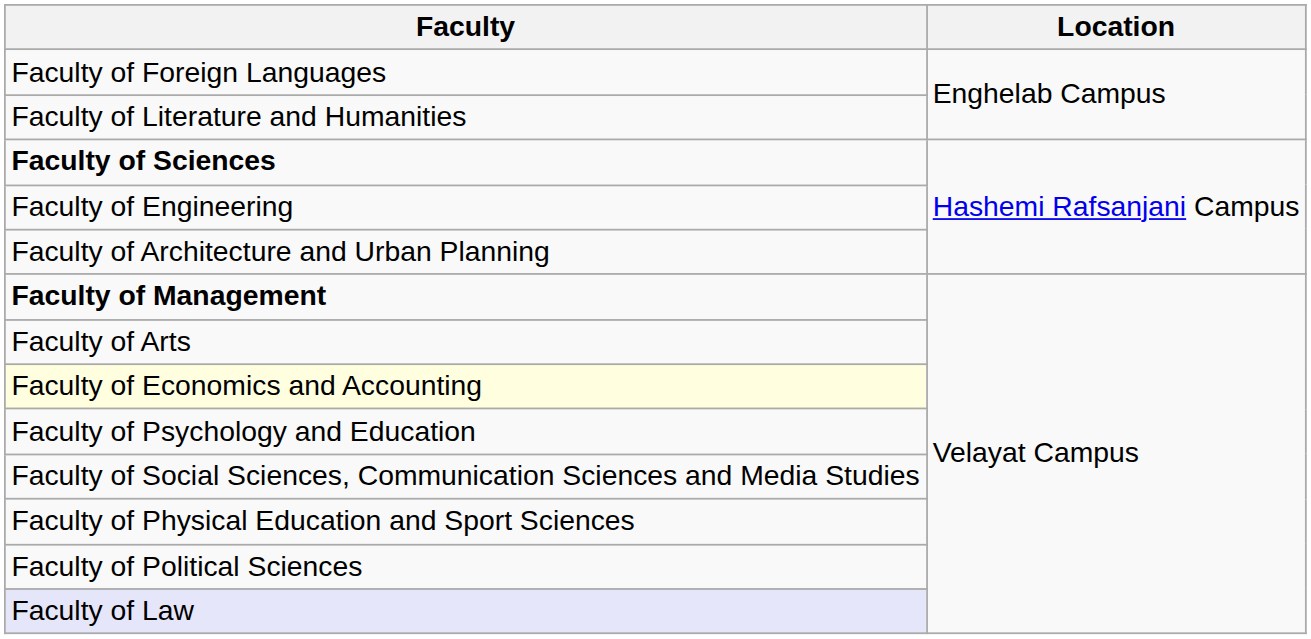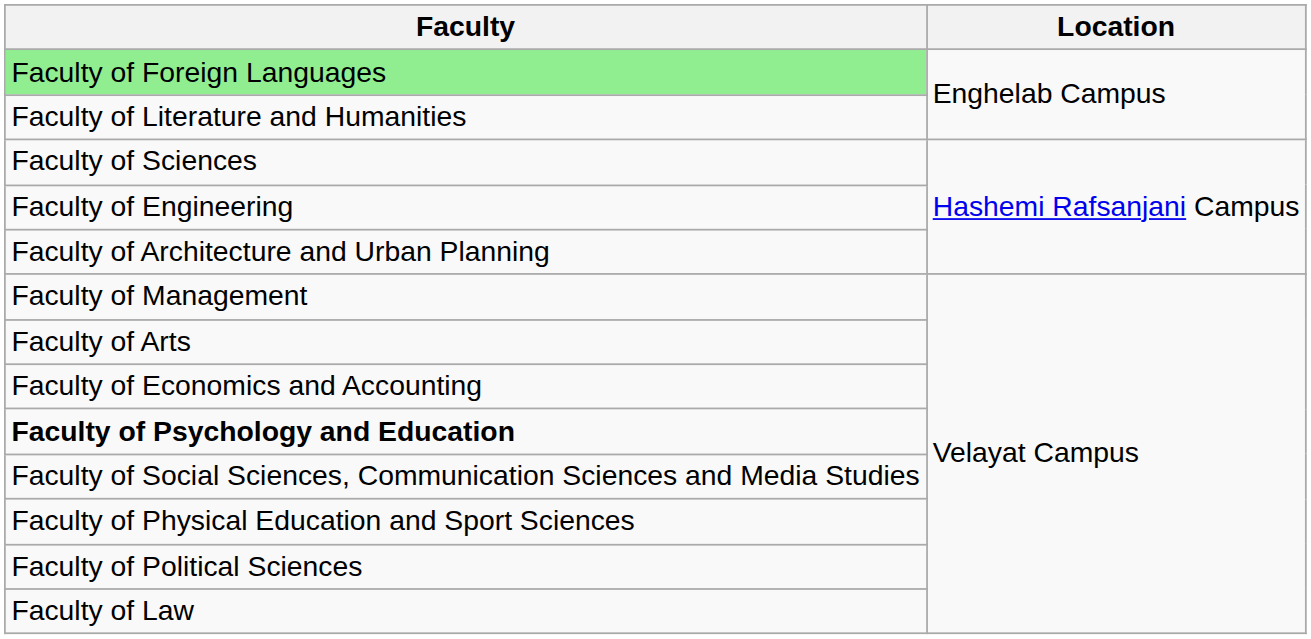Faculty of Foreign Languages | Faculty: no background -> lightgreen background
Faculty of Sciences | Faculty: bold -> normal
Faculty of Management | Faculty: bold -> normal
Faculty of Economics and Accounting | Faculty: lightyellow background -> no background
Faculty of Psychology and Education | Faculty: normal -> bold
Faculty of Law | Faculty: lavender background -> no background
